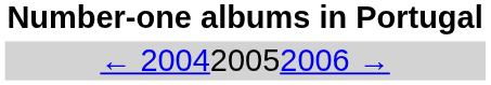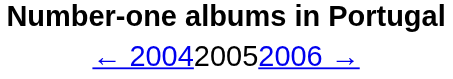row 2 | column 1: lightgrey background -> no background
